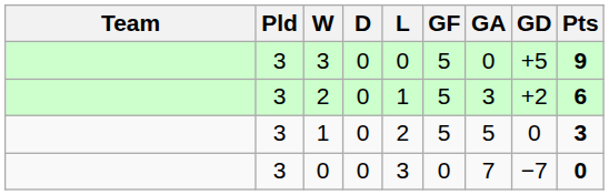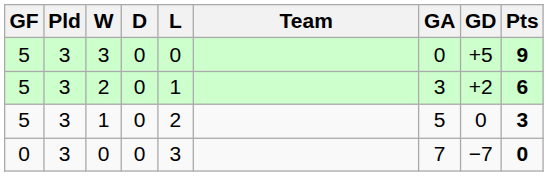columns swapped: Team <-> GF
